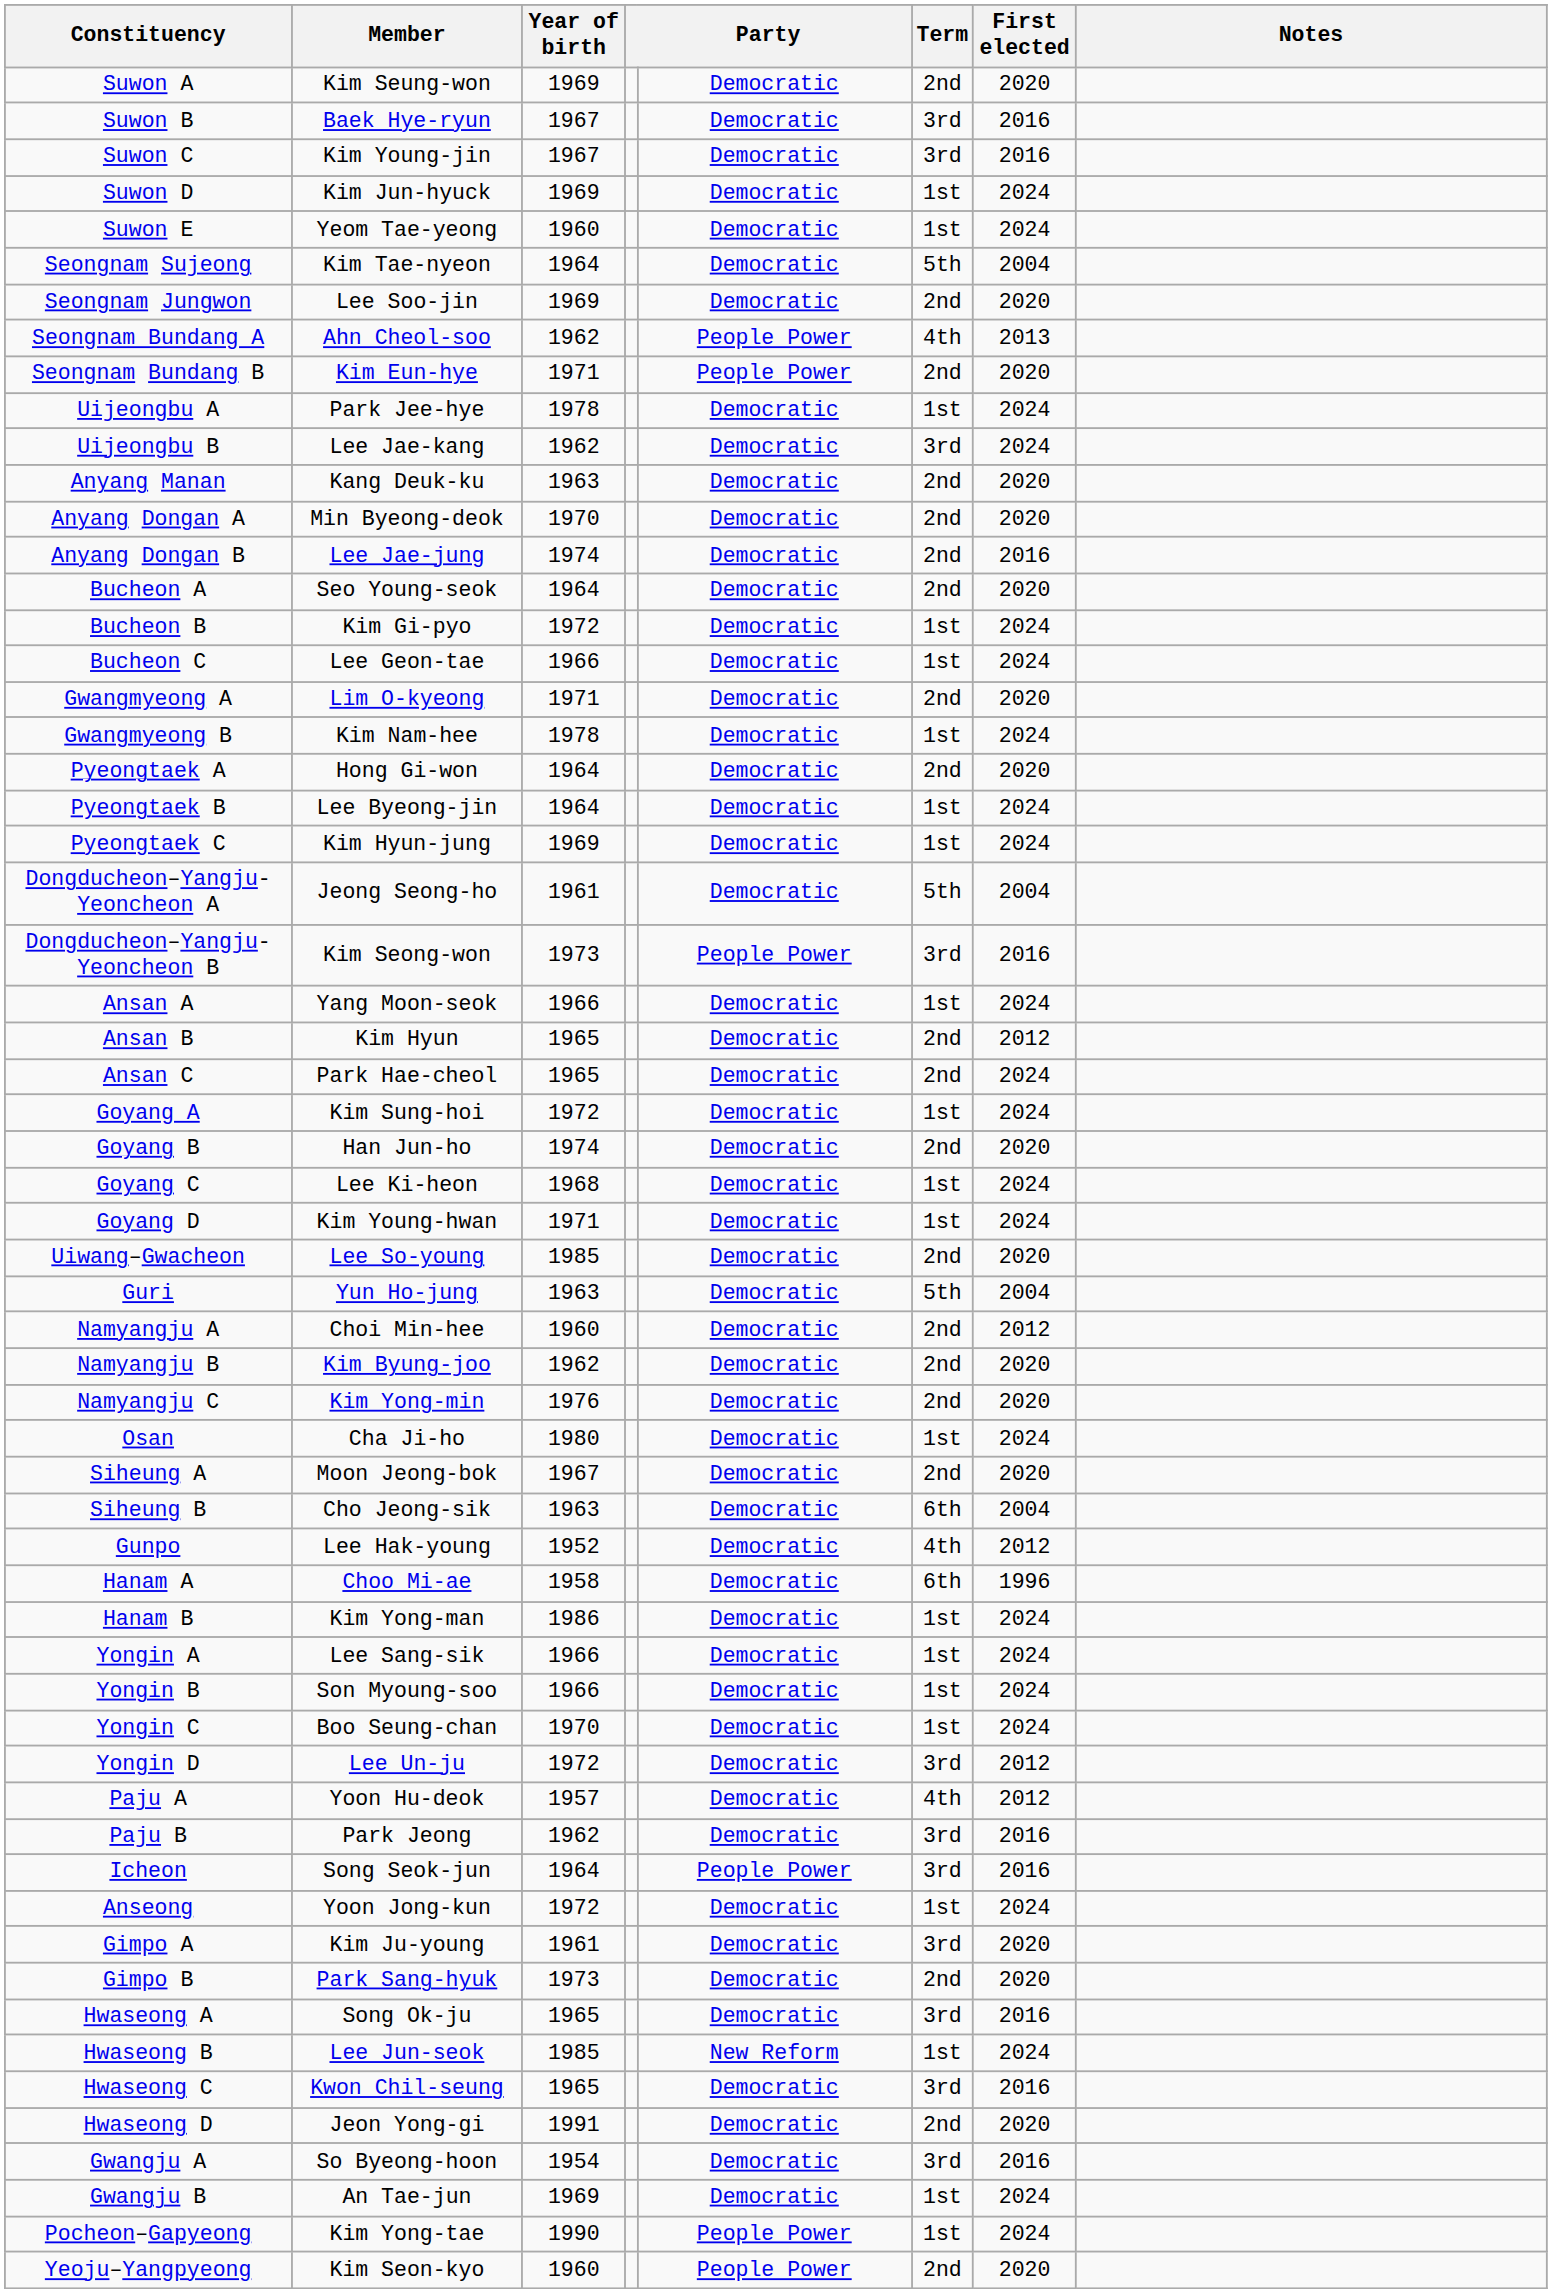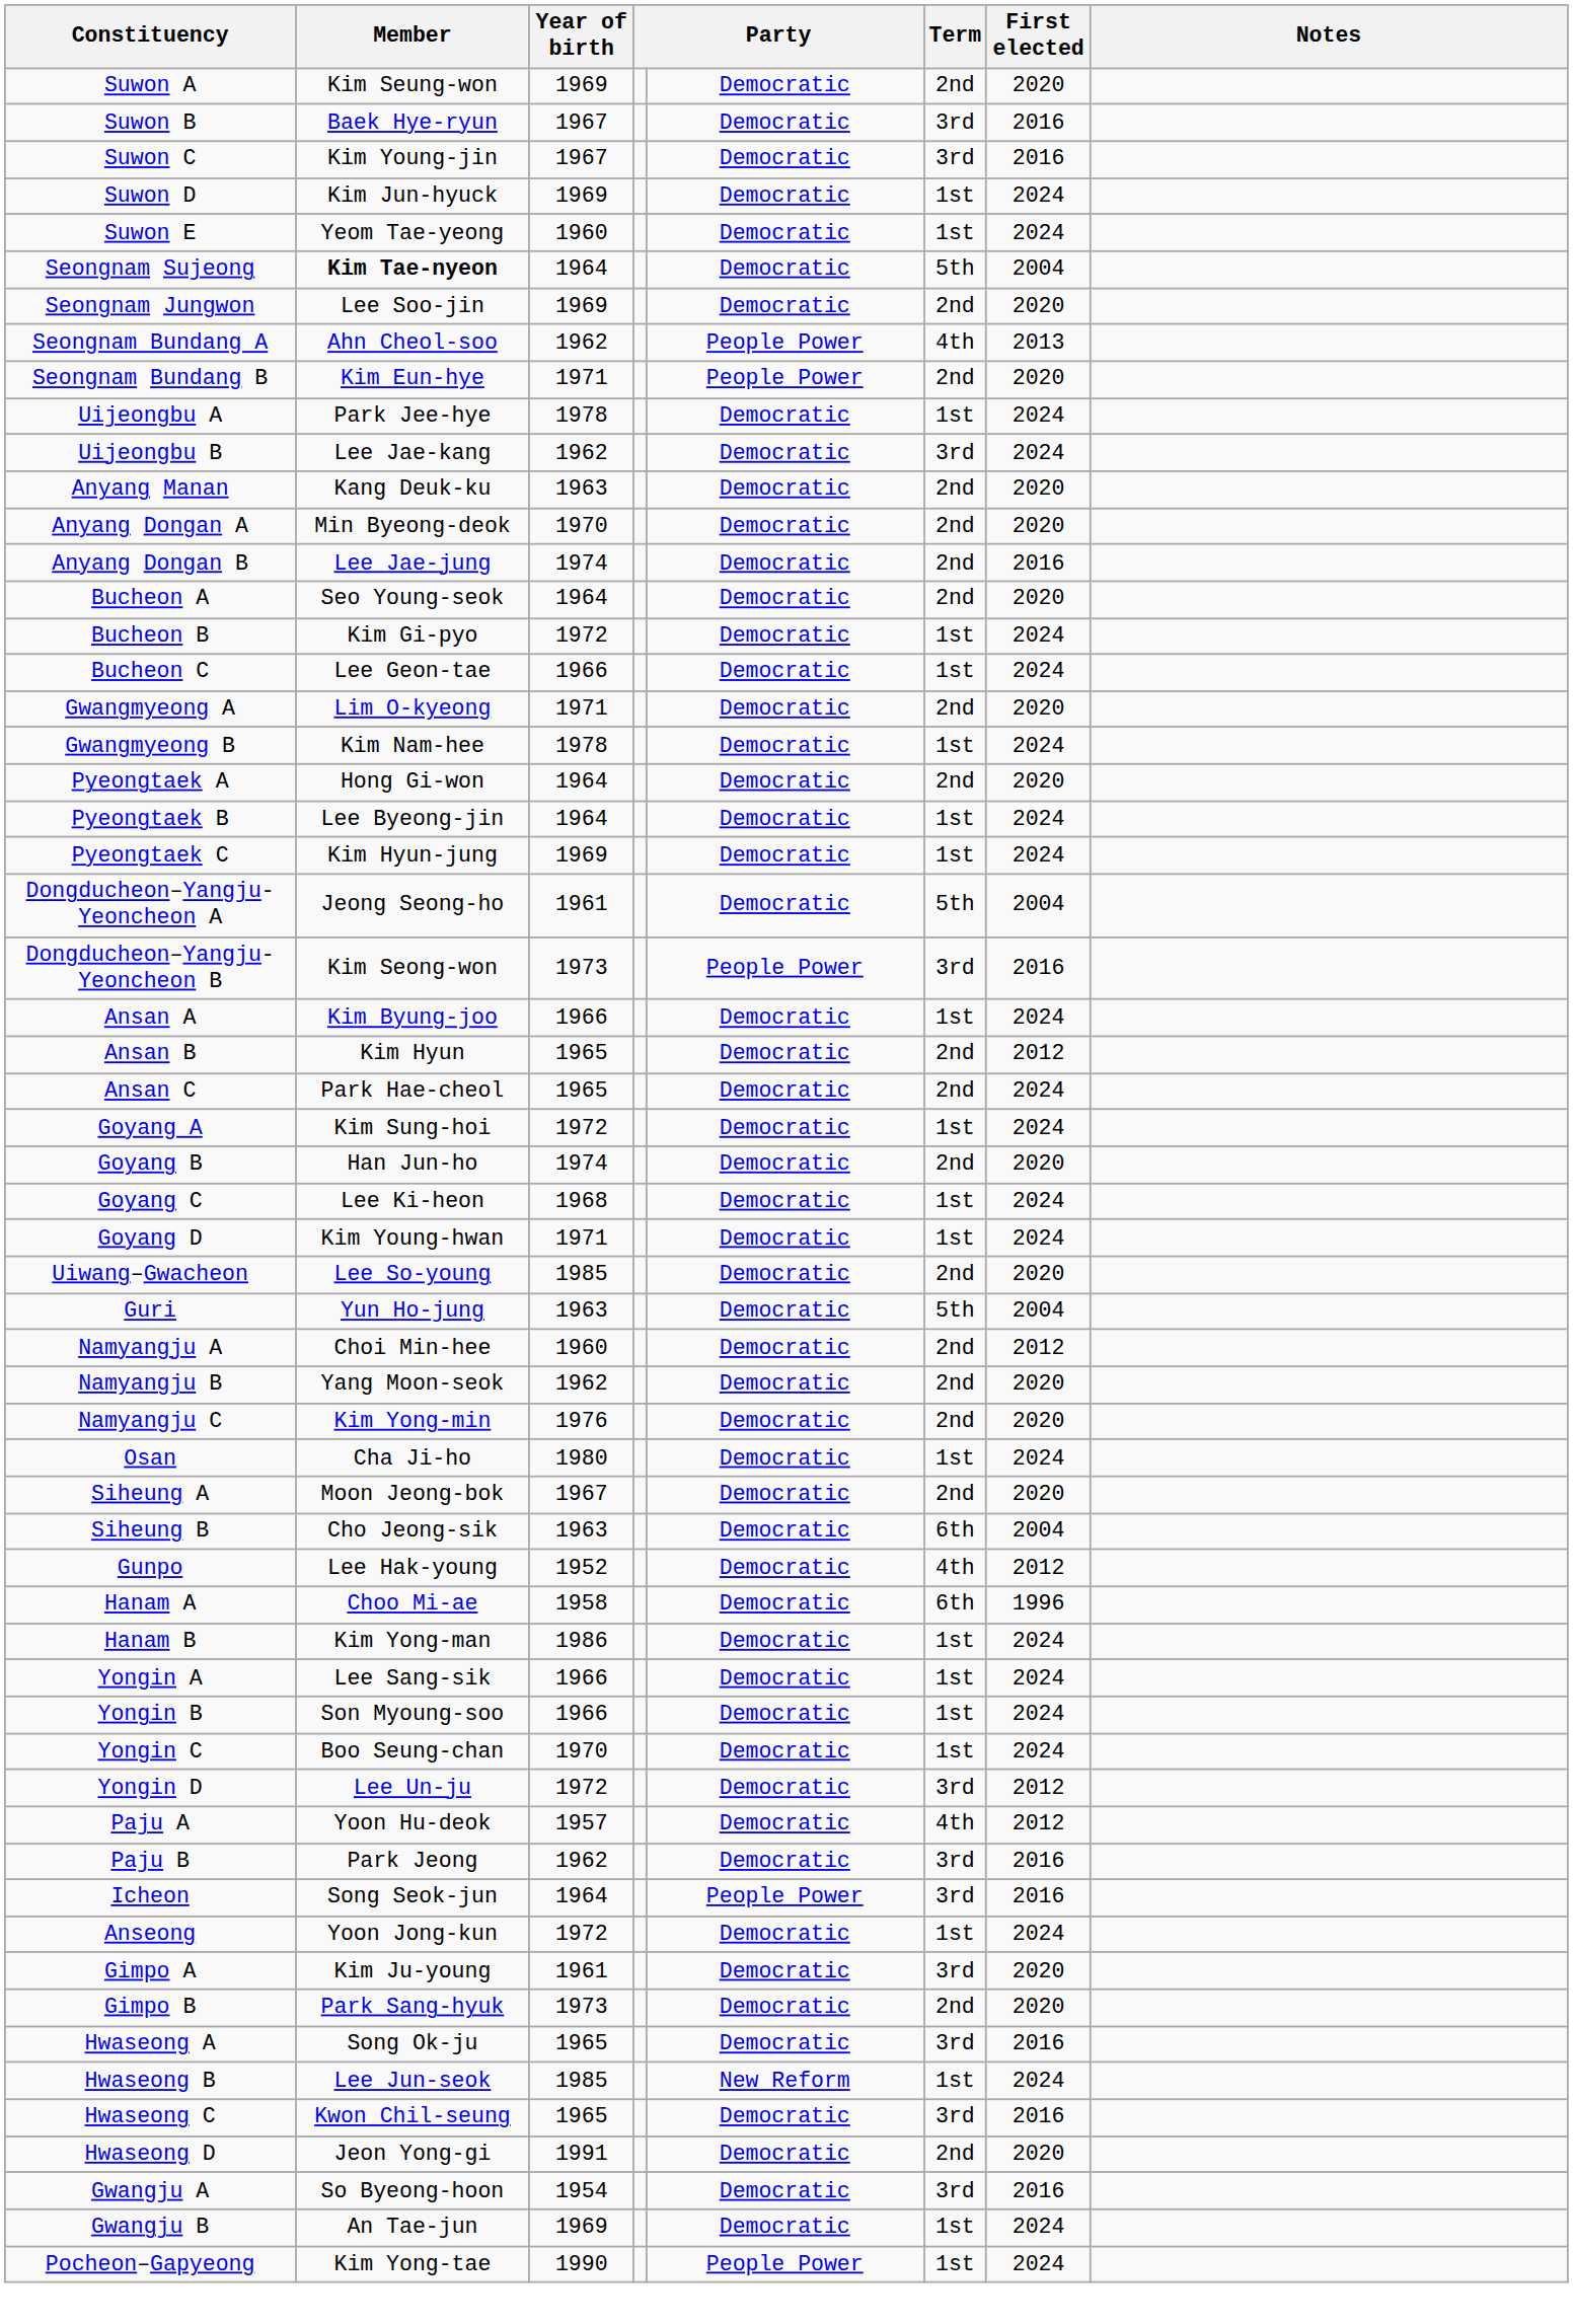Seongnam Sujeong | Member: normal -> bold
Ansan A | Member: Yang Moon-seok -> Kim Byung-joo
Namyangju B | Member: Kim Byung-joo -> Yang Moon-seok
- row: Yeoju–Yangpyeong | Kim Seon-kyo | 1960 | People Power | 2nd | 2020
